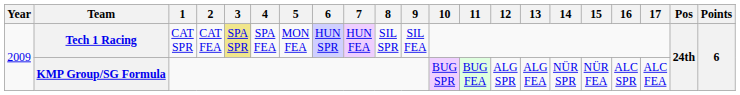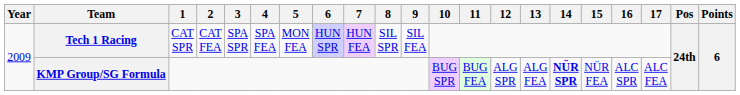Tech 1 Racing | 3: khaki background -> no background
KMP Group/SG Formula | 14: normal -> bold
